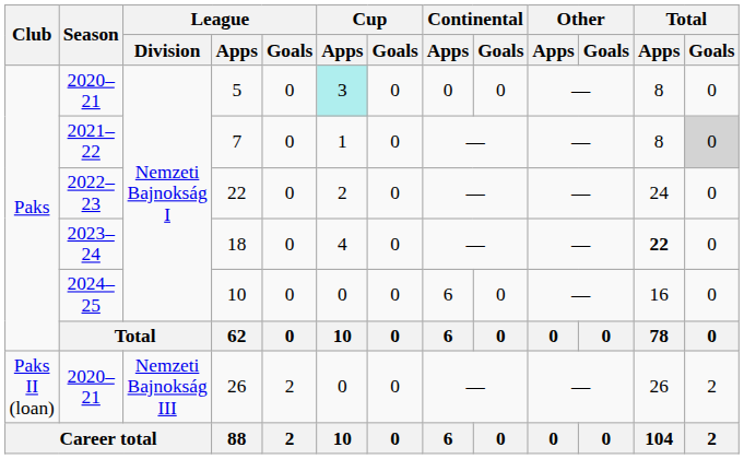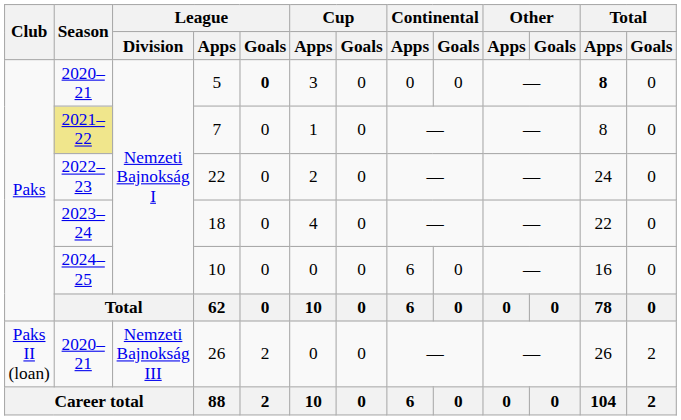5 | League / Goals: normal -> bold
5 | Cup / Apps: paleturquoise background -> no background
5 | Total / Apps: normal -> bold
7 | Season: no background -> khaki background
7 | Total / Goals: lightgrey background -> no background
18 | Total / Apps: bold -> normal
